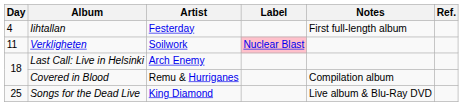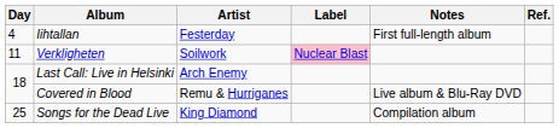Covered in Blood | Notes: Compilation album -> Live album & Blu-Ray DVD
Songs for the Dead Live | Notes: Live album & Blu-Ray DVD -> Compilation album
